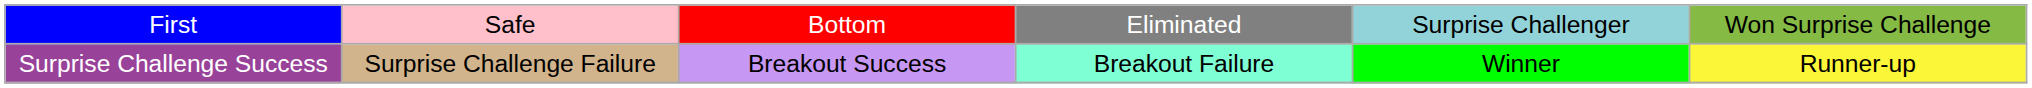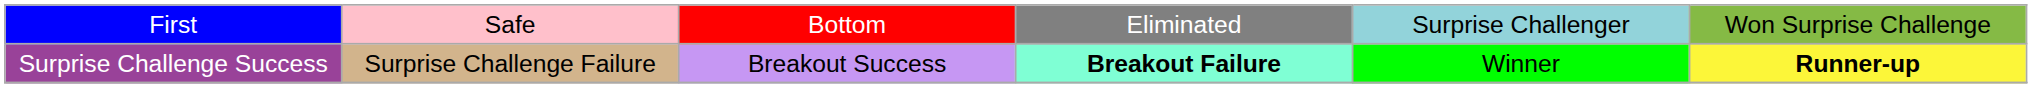Surprise Challenge Success | column 4: normal -> bold
Surprise Challenge Success | column 6: normal -> bold
